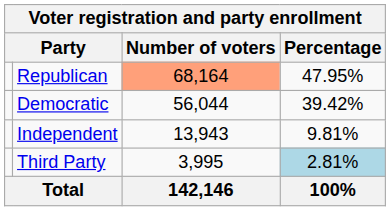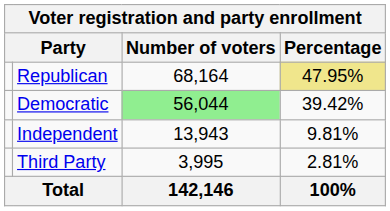Republican | Number of voters: lightsalmon background -> no background
Republican | Percentage: no background -> khaki background
Democratic | Number of voters: no background -> lightgreen background
Third Party | Percentage: lightblue background -> no background
